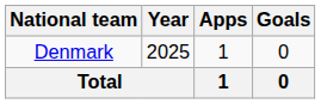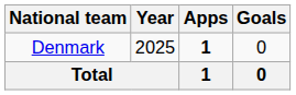Denmark | Apps: normal -> bold
